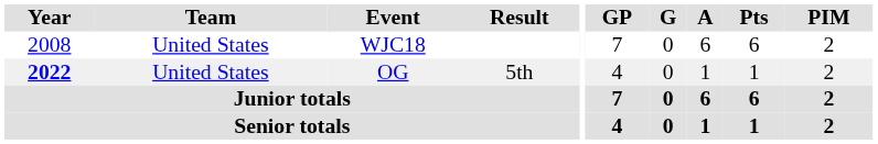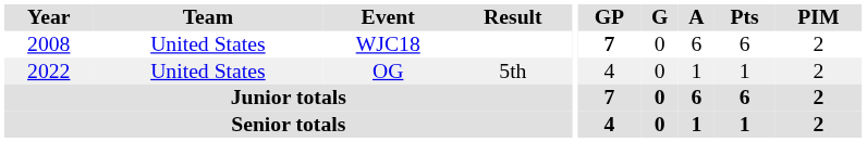WJC18 | GP: normal -> bold
OG | Year: bold -> normal
